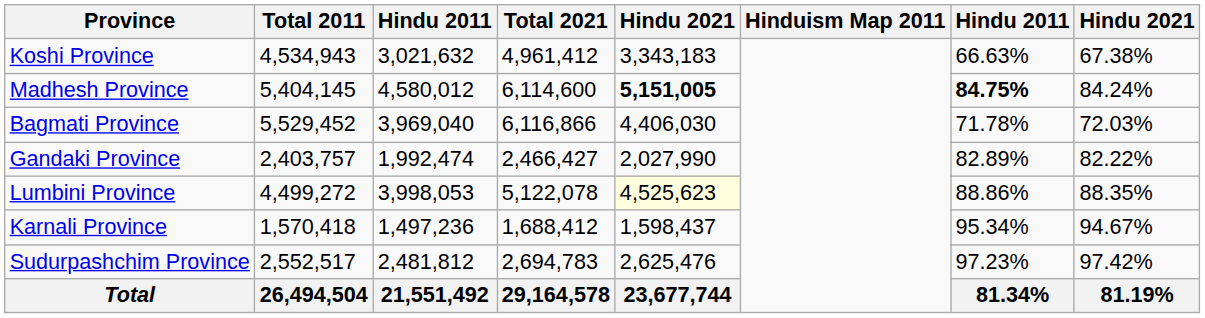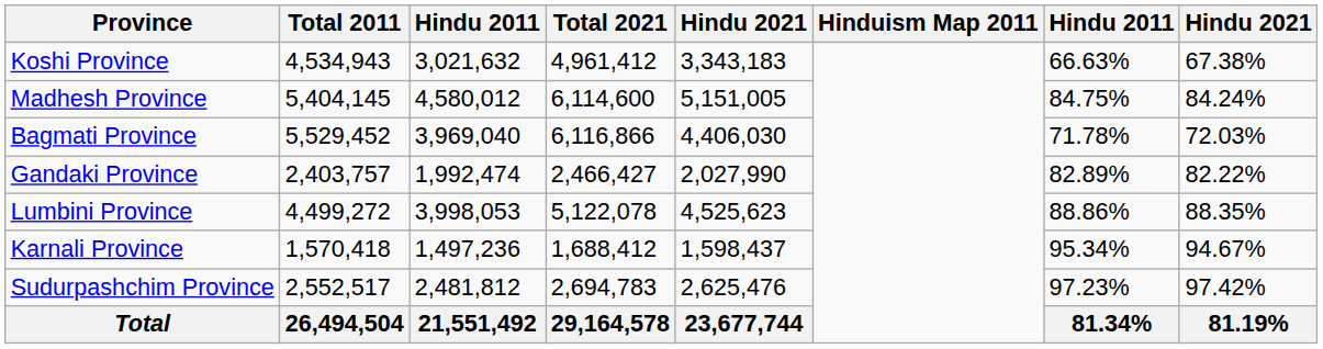Madhesh Province | column 5: bold -> normal
Madhesh Province | column 7: bold -> normal
Lumbini Province | column 5: lightyellow background -> no background
